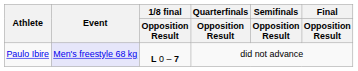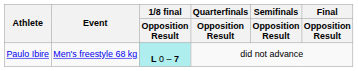Paulo Ibire | Event: lavender background -> no background
Paulo Ibire | 1/8 final / Opposition Result: no background -> paleturquoise background
